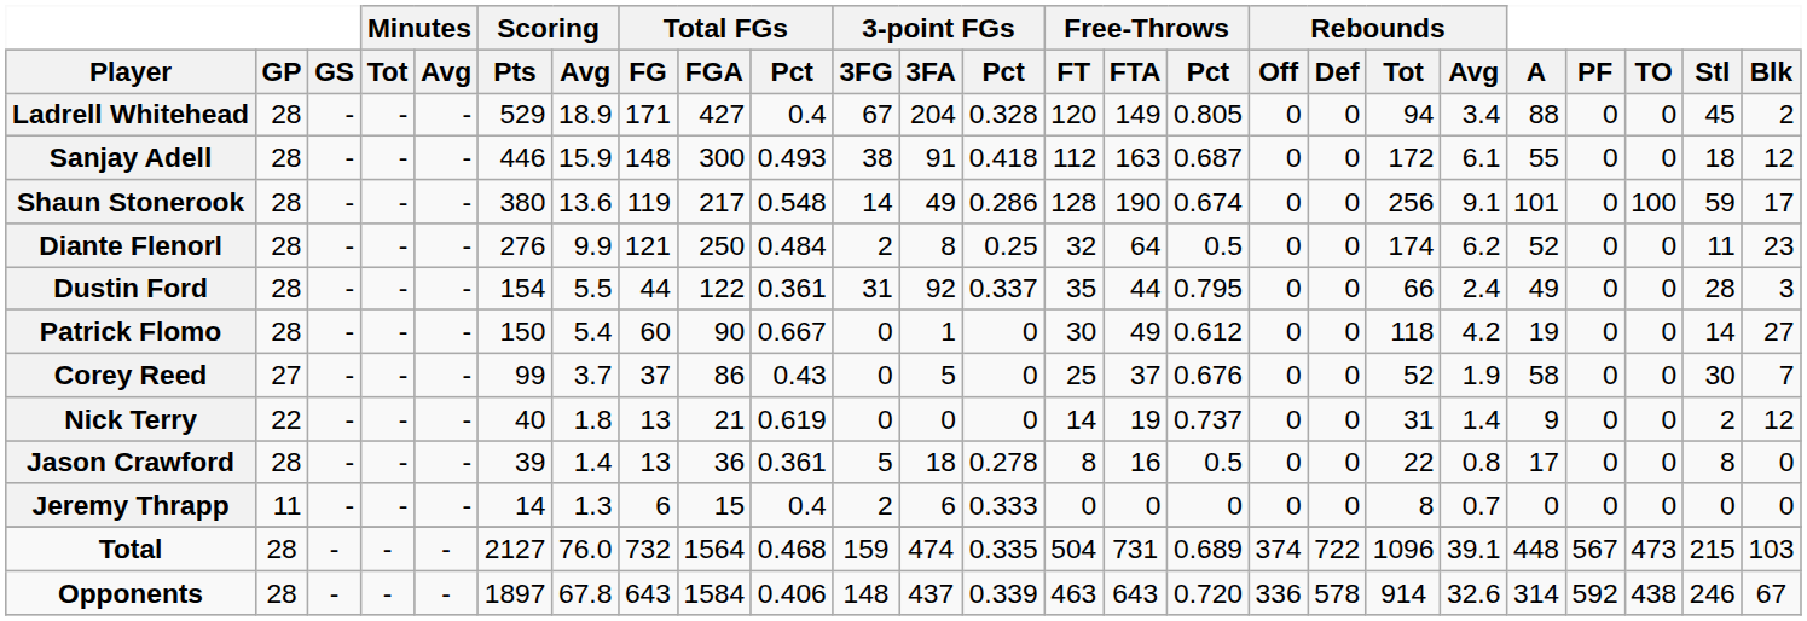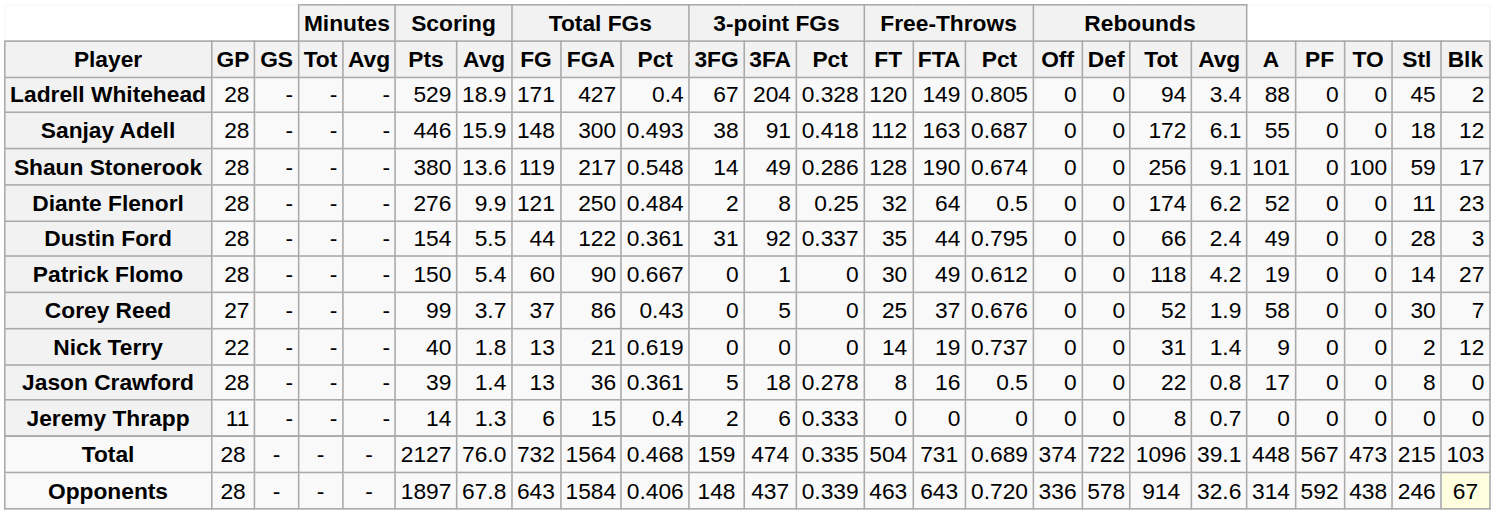Opponents | Blk: no background -> lightyellow background
